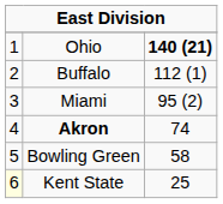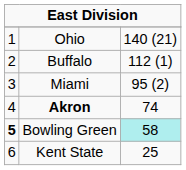Ohio | column 3: bold -> normal
Bowling Green | column 1: normal -> bold
Bowling Green | column 3: no background -> paleturquoise background
Kent State | column 1: lightyellow background -> no background
